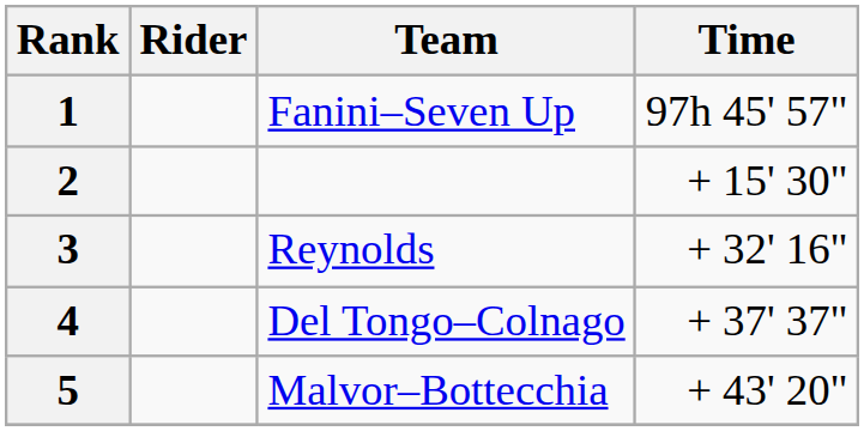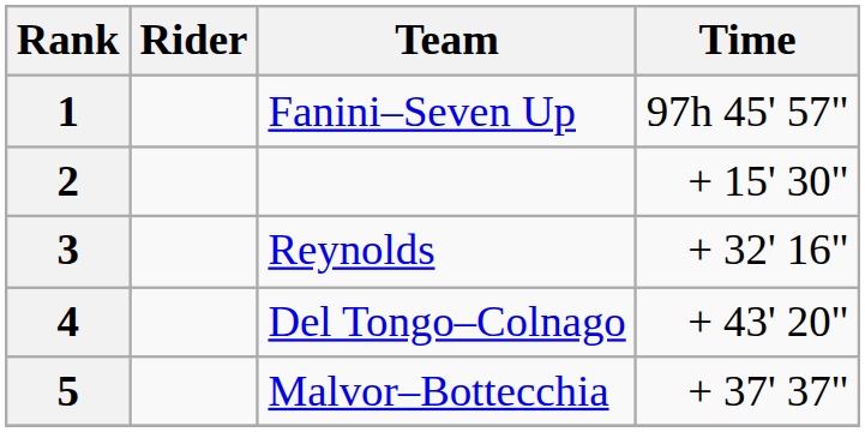4 | Time: + 37' 37" -> + 43' 20"
5 | Time: + 43' 20" -> + 37' 37"
